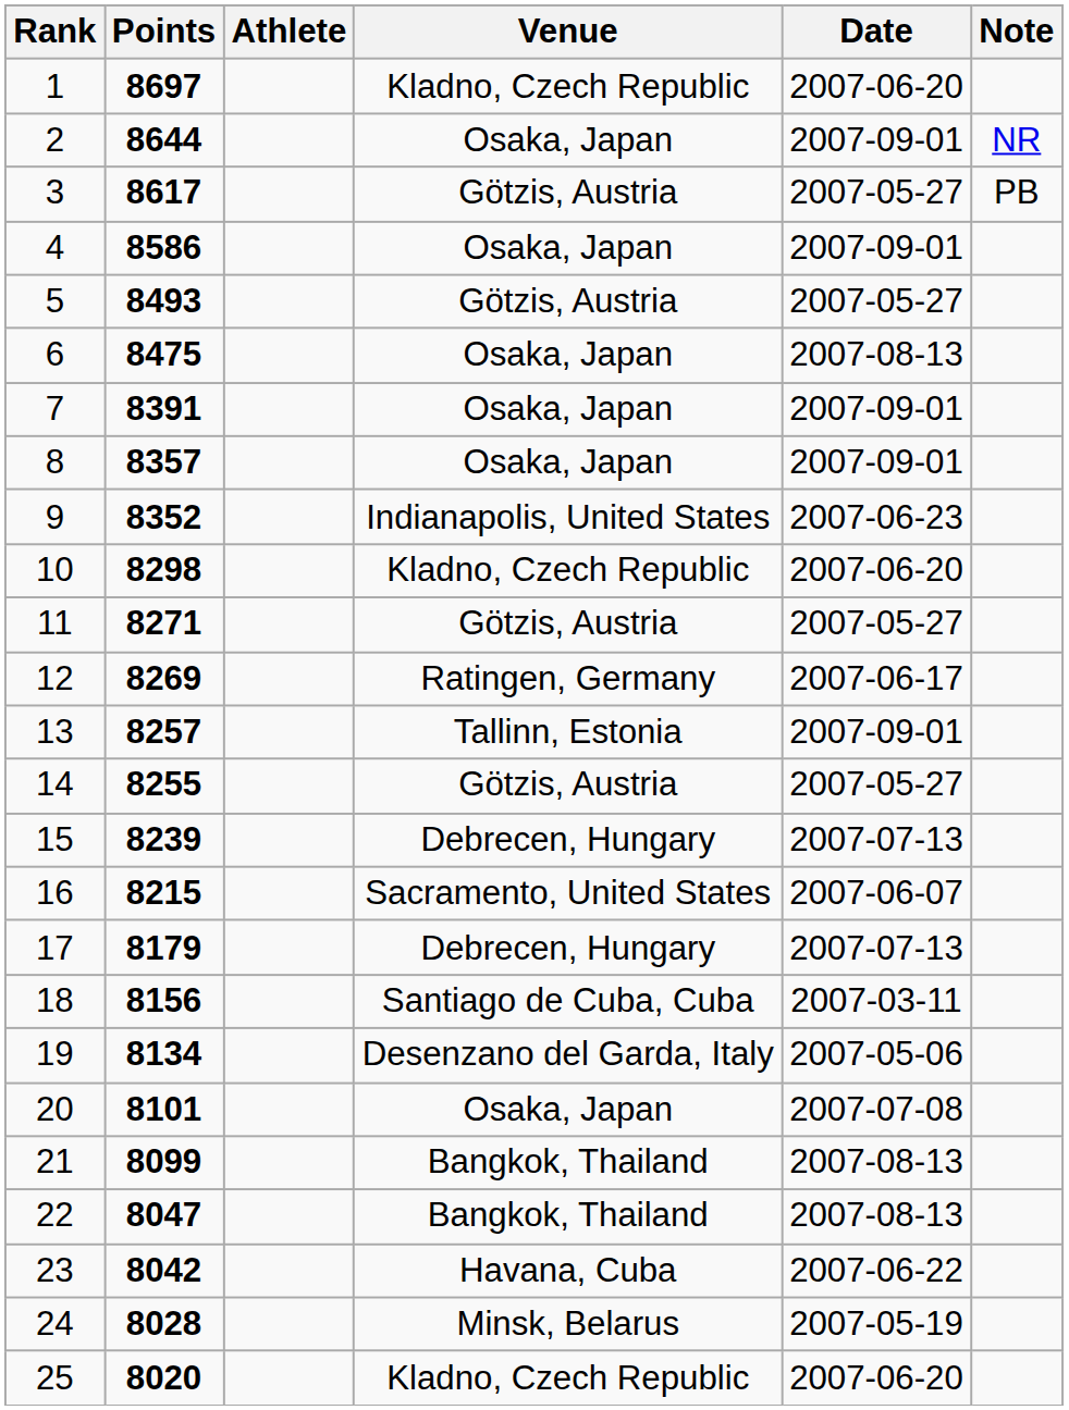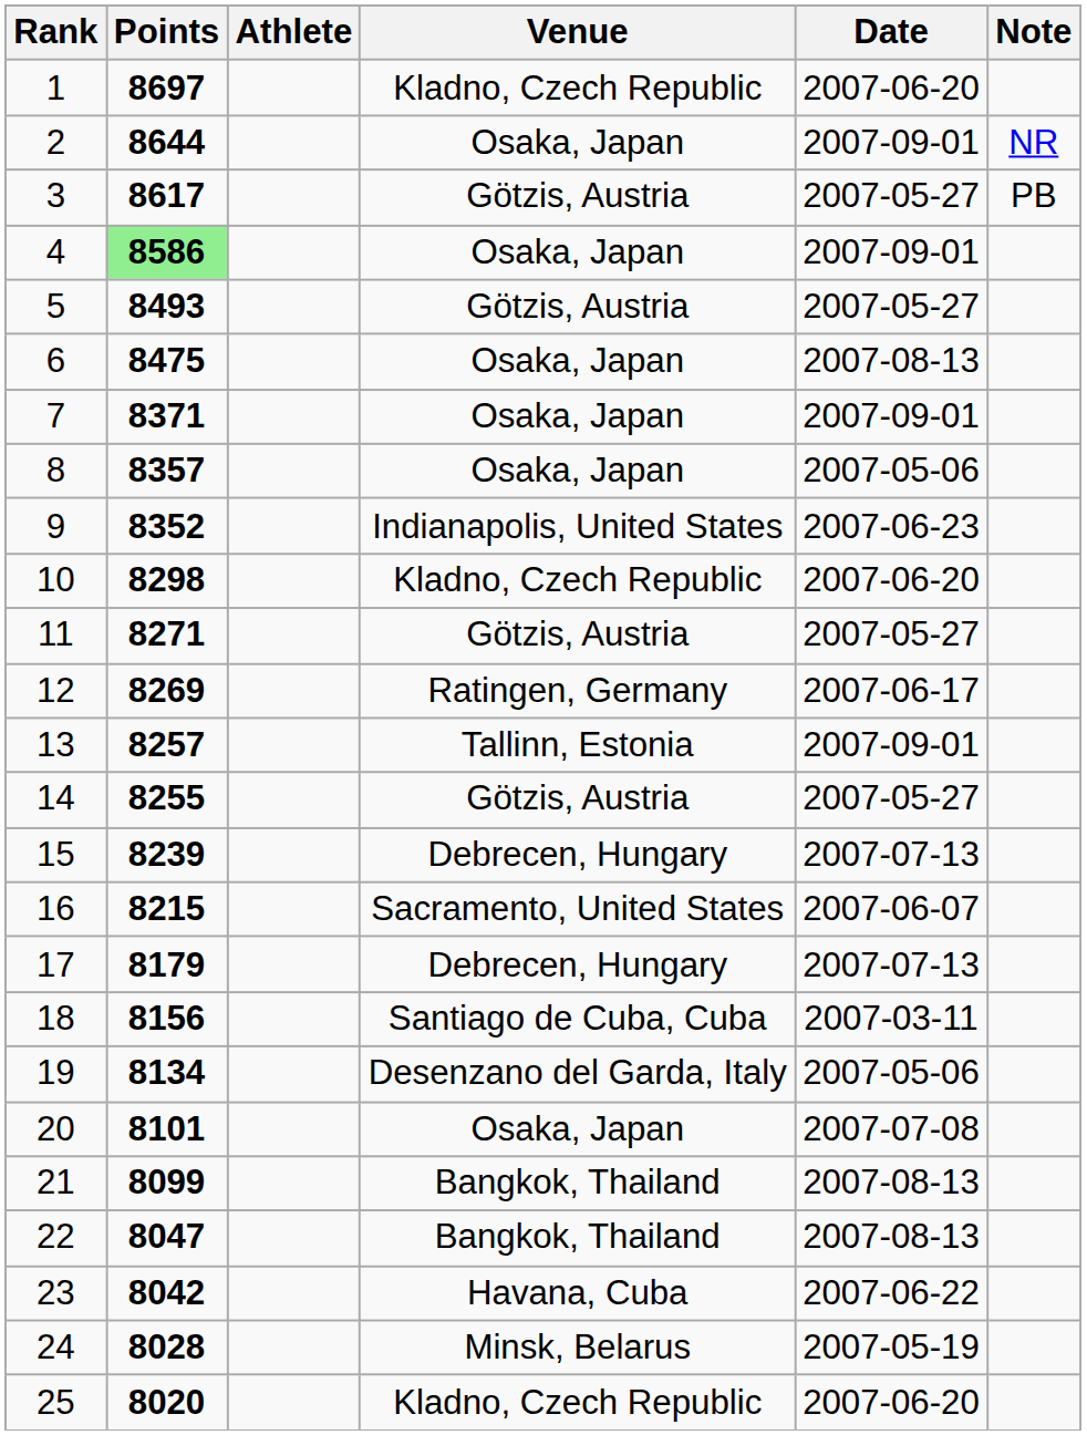4 | Points: no background -> lightgreen background
7 | Points: 8391 -> 8371
8 | Date: 2007-09-01 -> 2007-05-06
